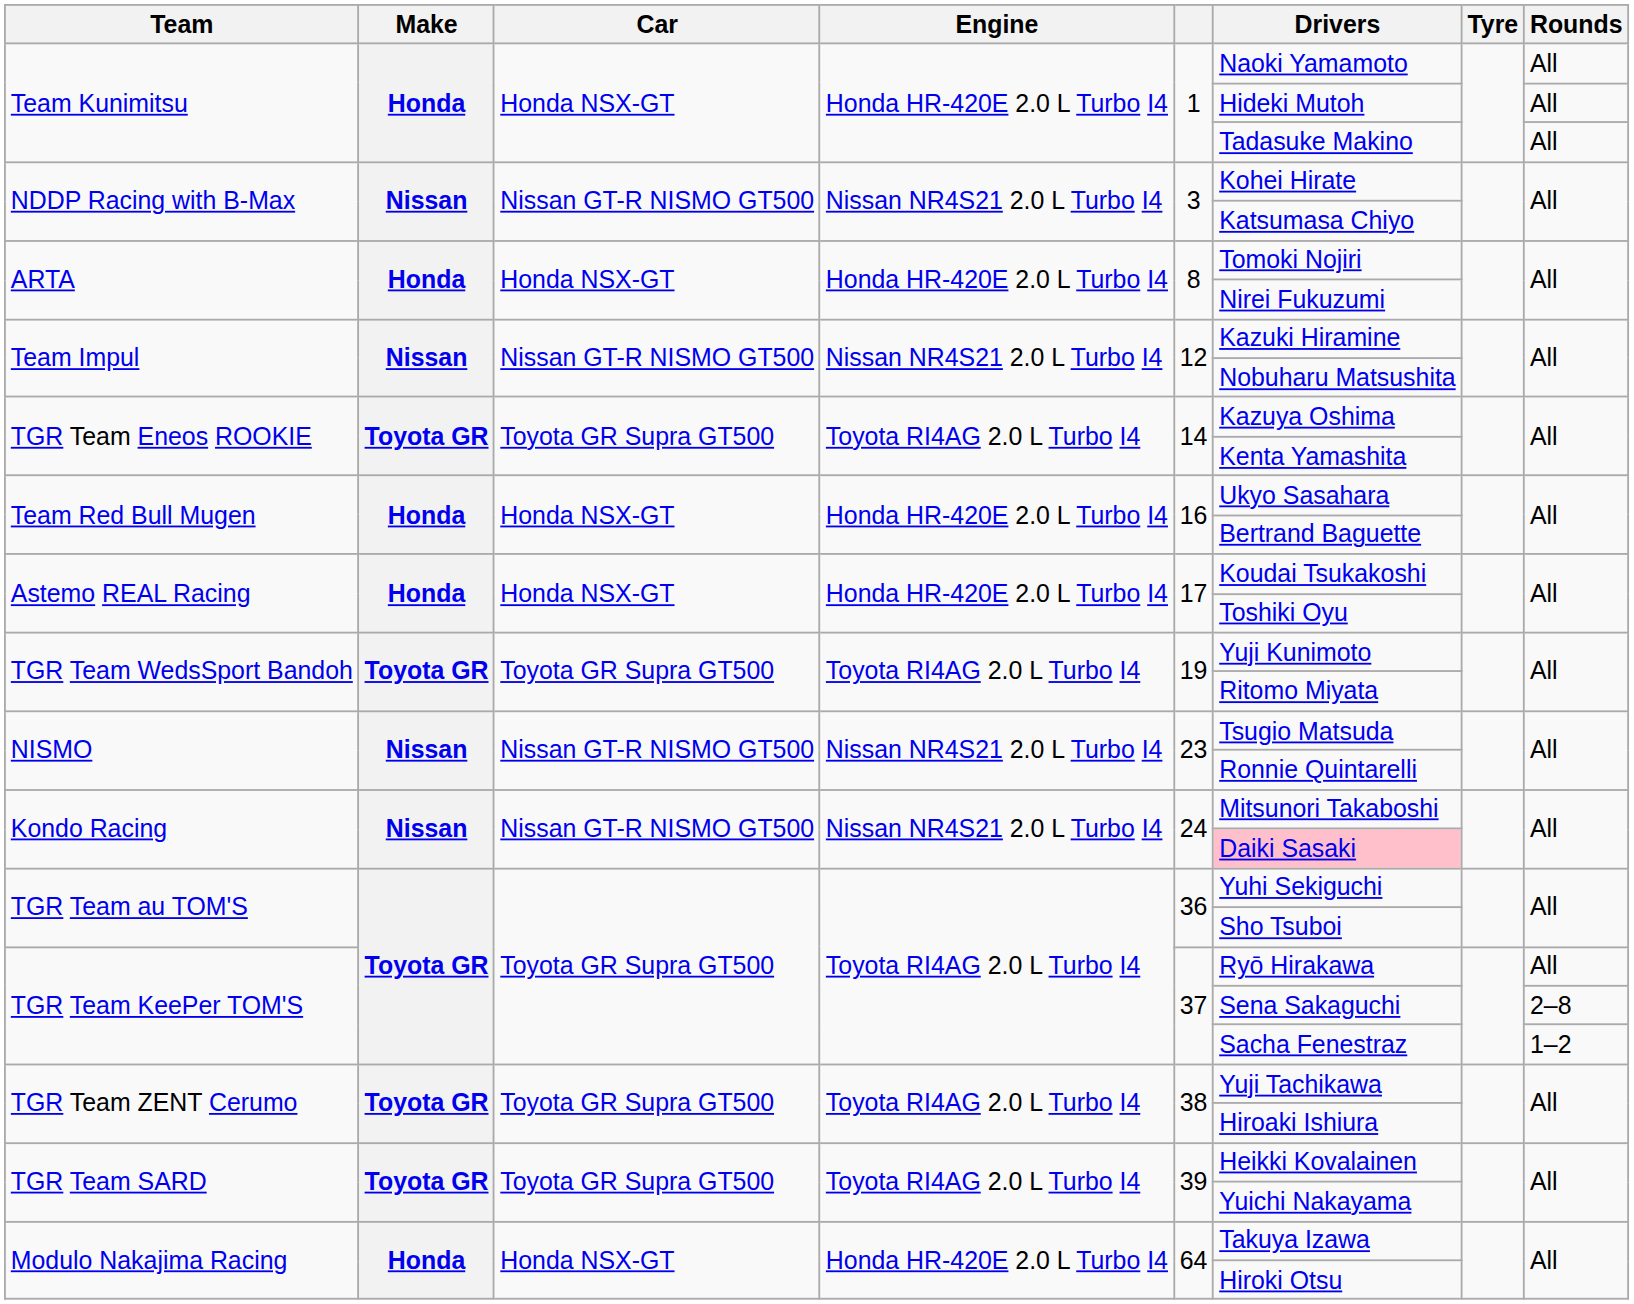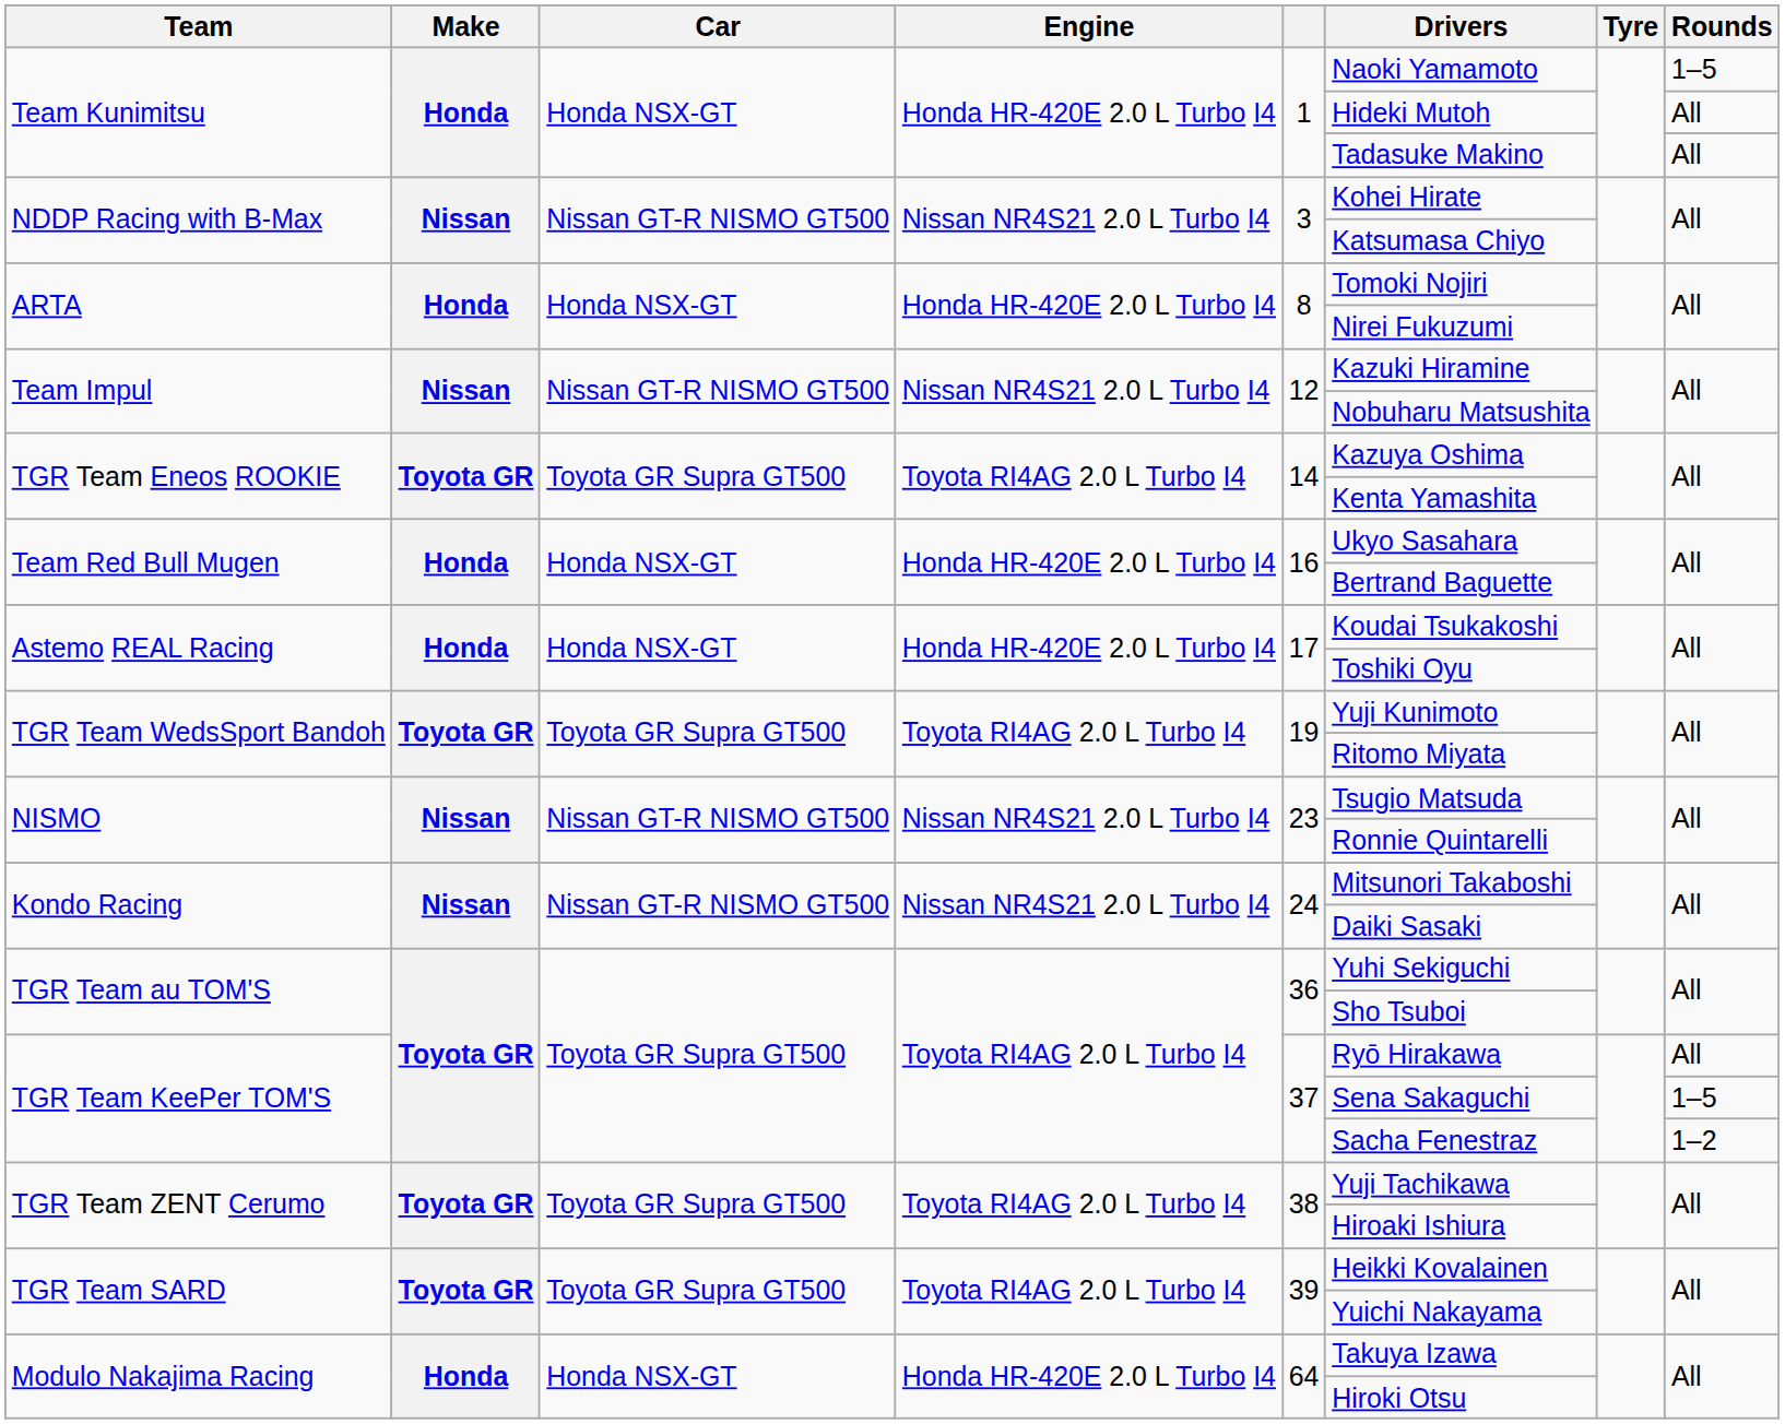row 2 | Rounds: All -> 1–5
row 22 | Drivers: pink background -> no background
row 26 | Rounds: 2–8 -> 1–5
